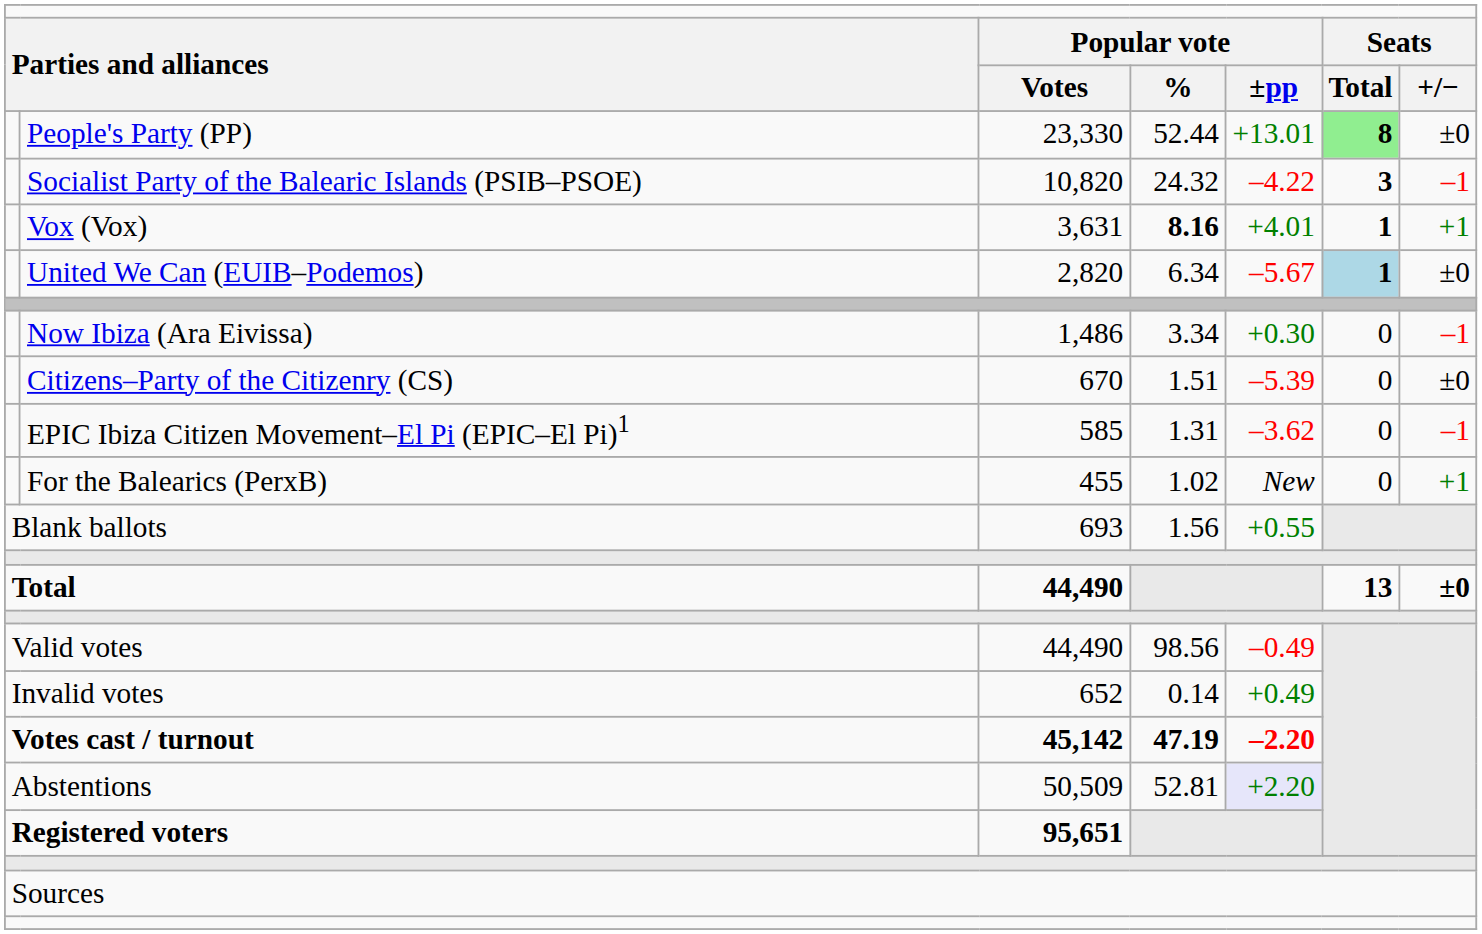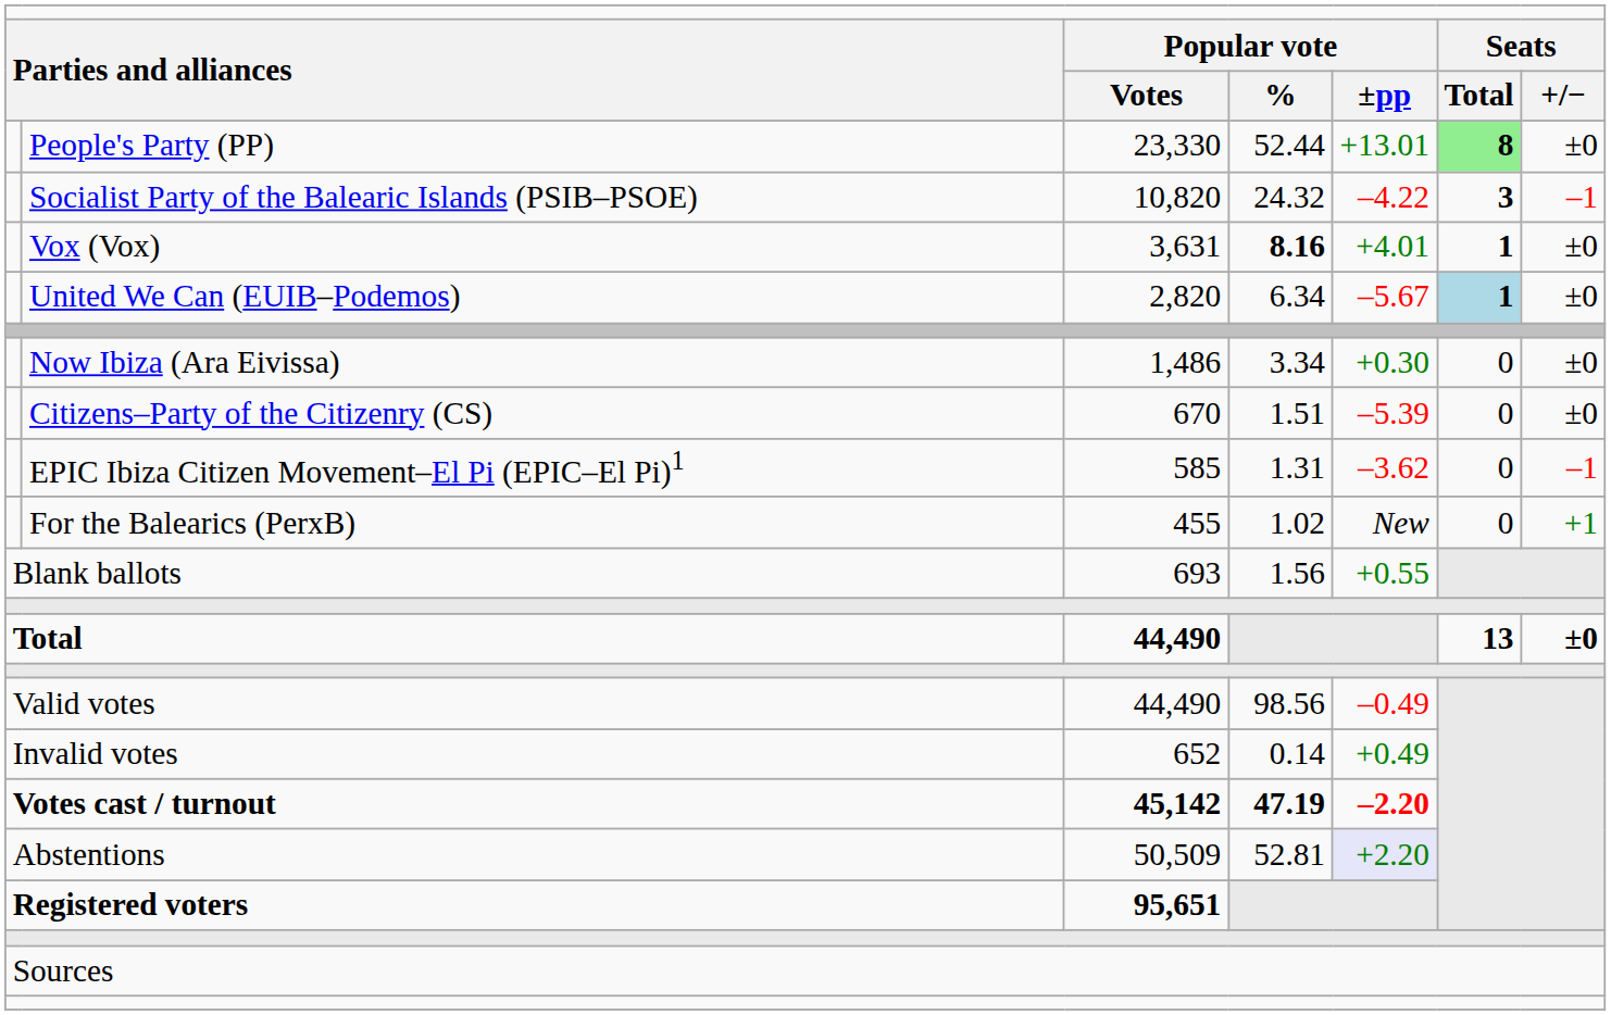Vox (Vox) | column 7: +1 -> ±0
Now Ibiza (Ara Eivissa) | column 7: –1 -> ±0
